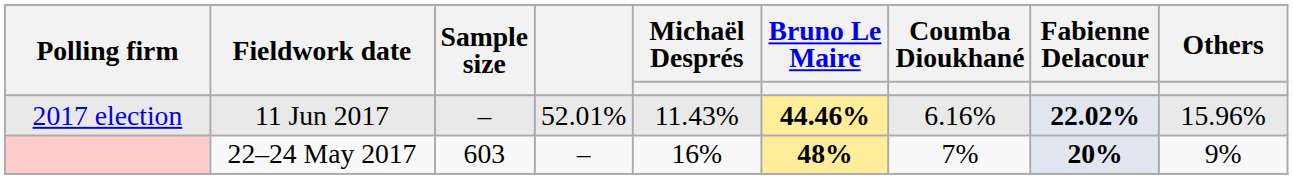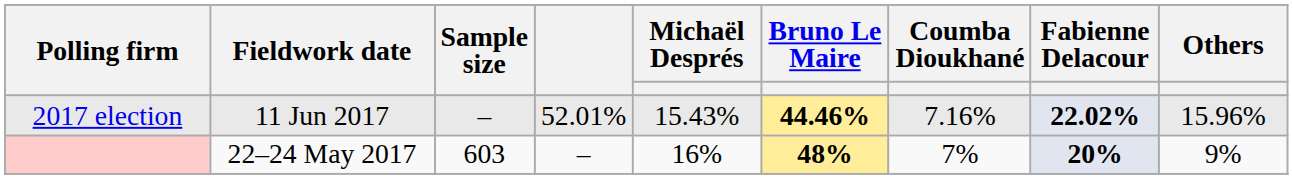2017 election | Michaël Després: 11.43% -> 15.43%
2017 election | Coumba Dioukhané: 6.16% -> 7.16%
